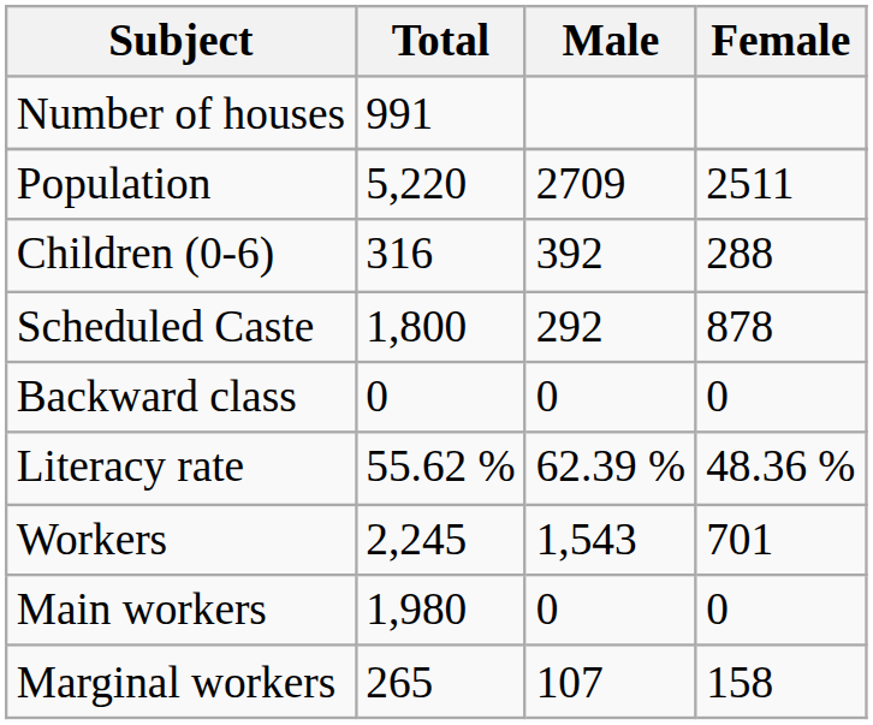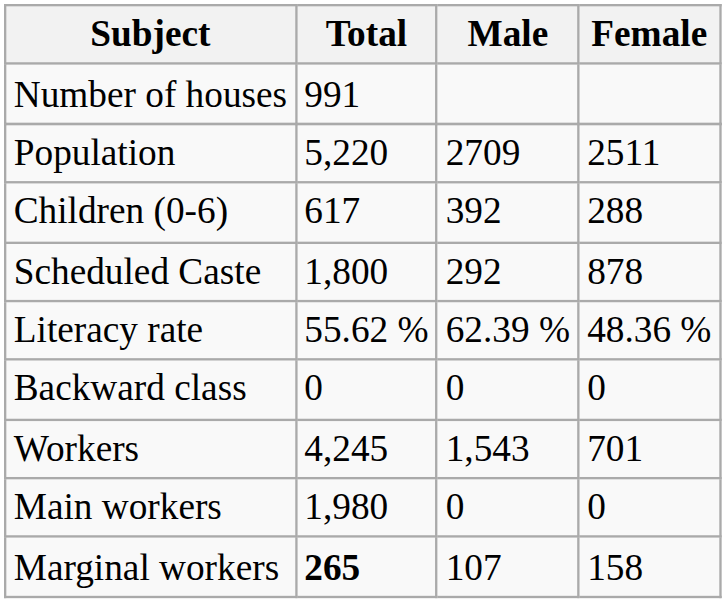Children (0-6) | Total: 316 -> 617
rows swapped: Backward class <-> Literacy rate
Workers | Total: 2,245 -> 4,245
Marginal workers | Total: normal -> bold
